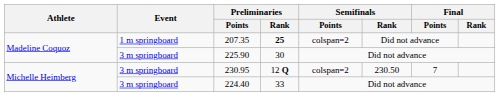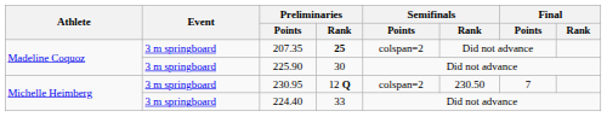207.35 | Event: 1 m springboard -> 3 m springboard
